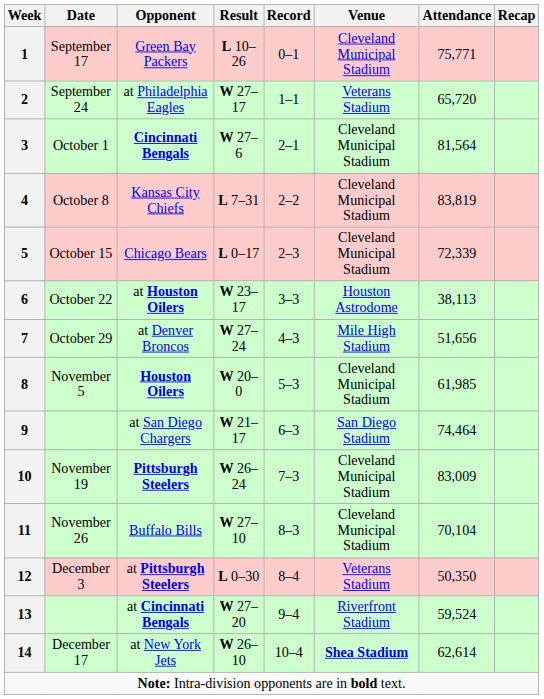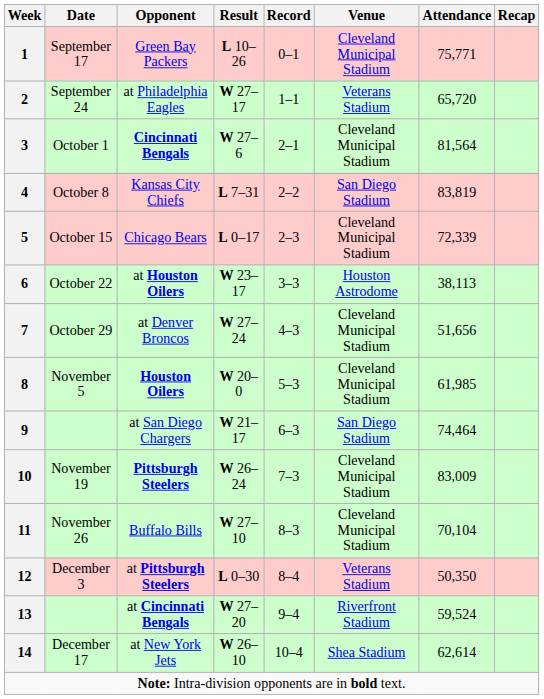4 | Venue: Cleveland Municipal Stadium -> San Diego Stadium
7 | Venue: Mile High Stadium -> Cleveland Municipal Stadium
14 | Venue: bold -> normal
